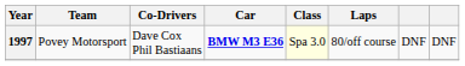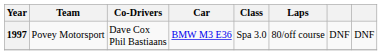1997 | Car: bold -> normal
1997 | Class: lightyellow background -> no background
